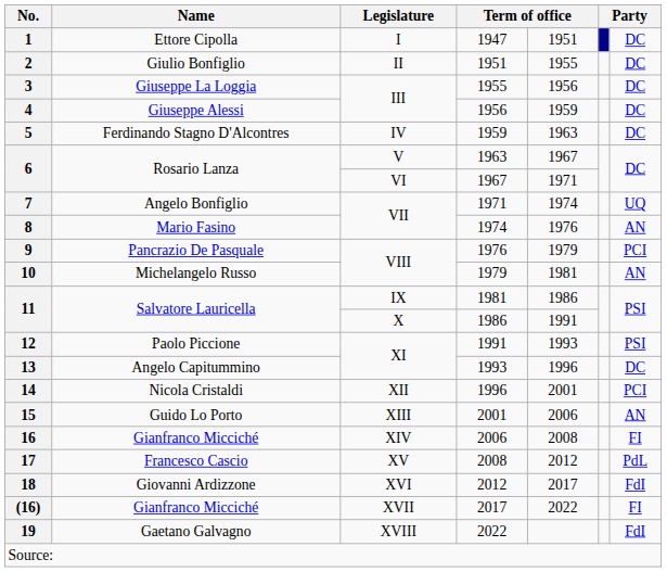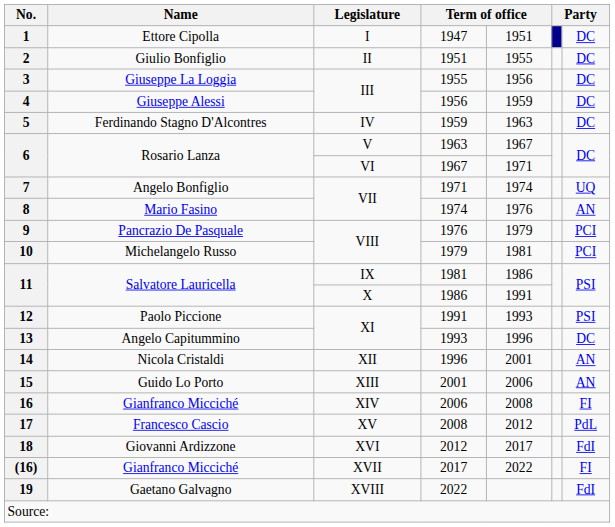10 | column 7: AN -> PCI
14 | column 7: PCI -> AN
